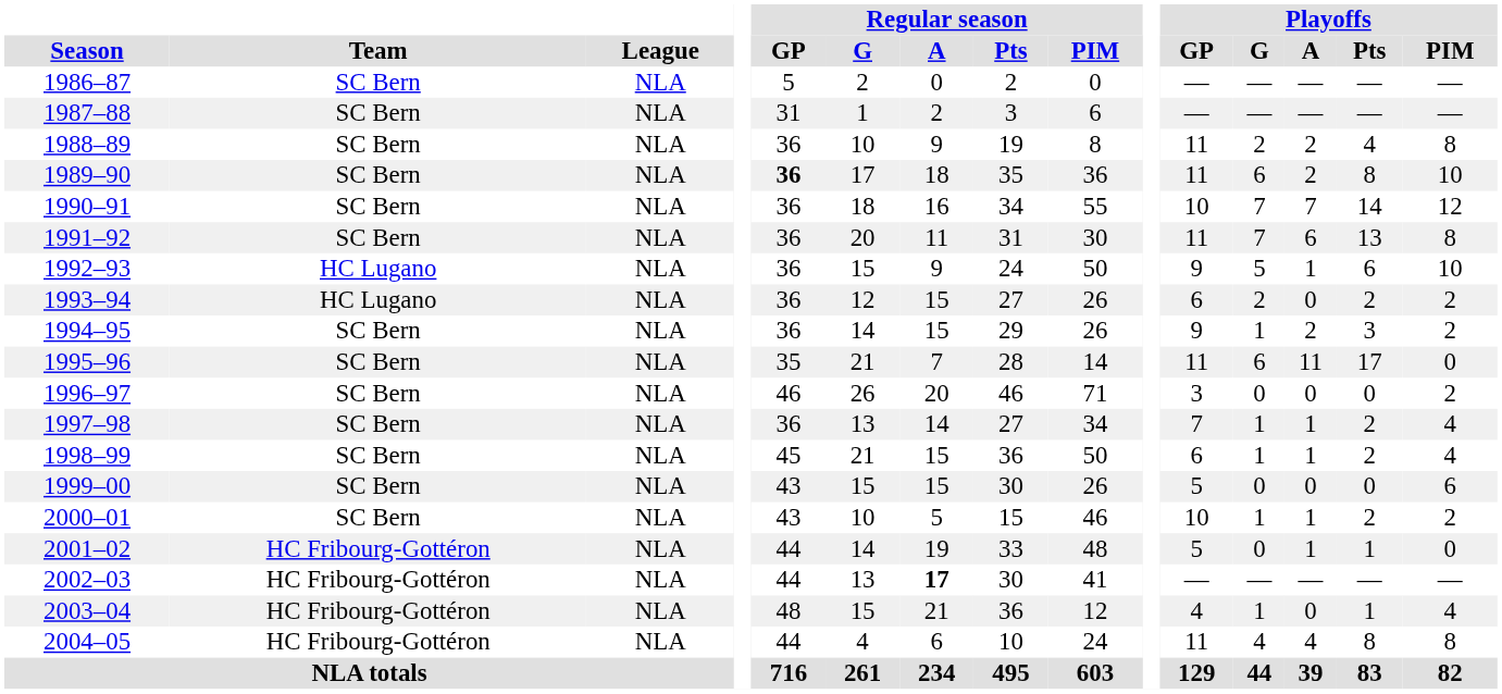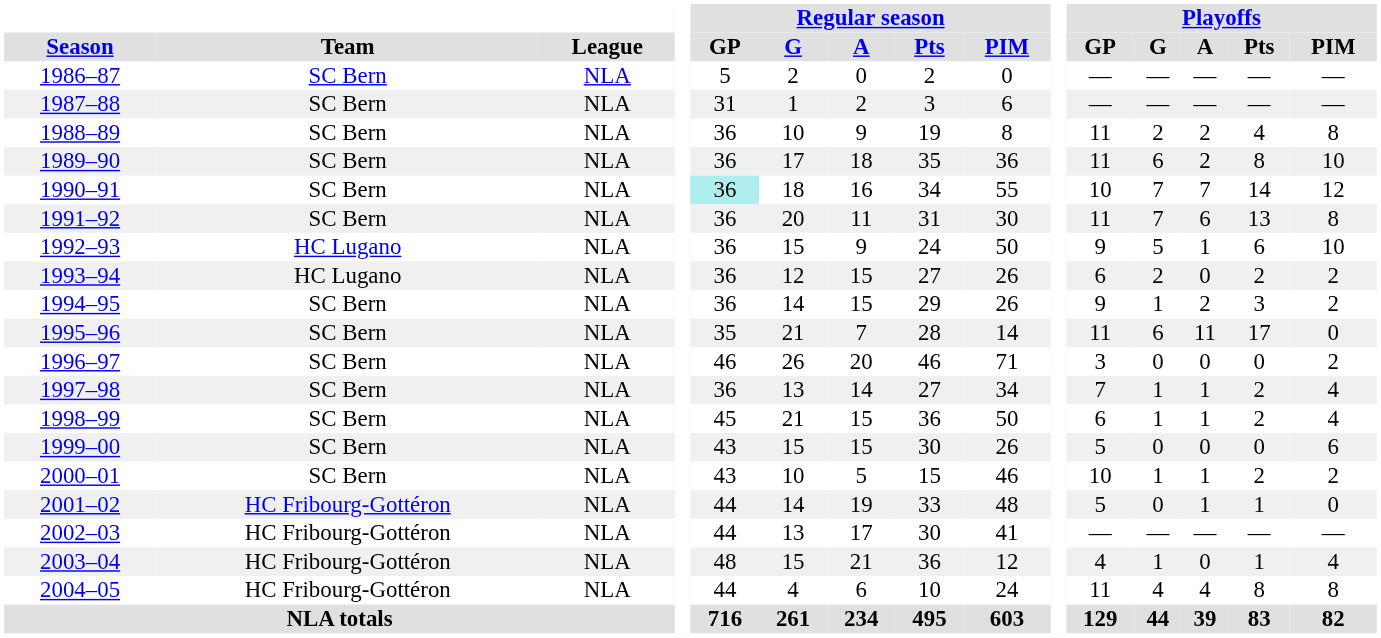1989–90 | Regular season / GP: bold -> normal
1990–91 | Regular season / GP: no background -> paleturquoise background
2002–03 | Regular season / A: bold -> normal
